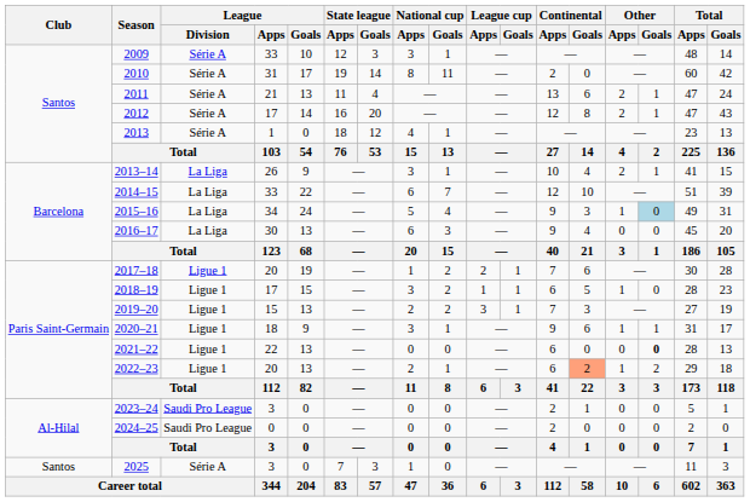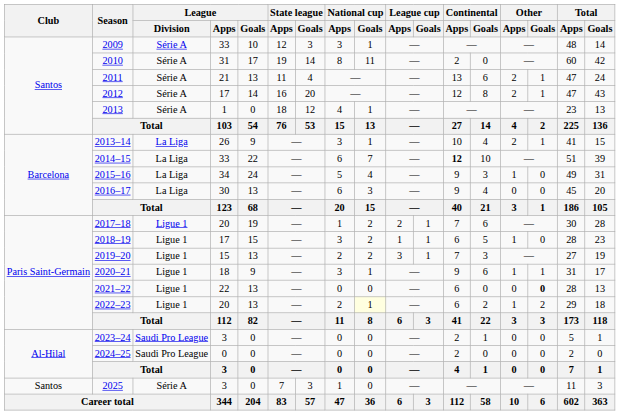2014–15 | Continental / Apps: normal -> bold
2015–16 | Other / Goals: lightblue background -> no background
2022–23 | National cup / Goals: no background -> lightyellow background
2022–23 | Continental / Goals: lightsalmon background -> no background
